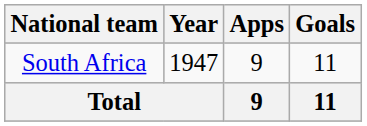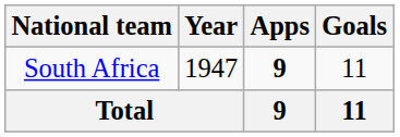South Africa | Apps: normal -> bold
